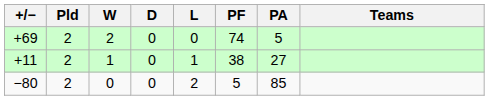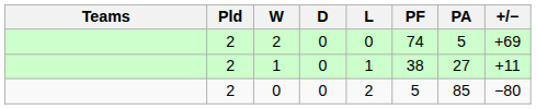columns swapped: Teams <-> +/−
